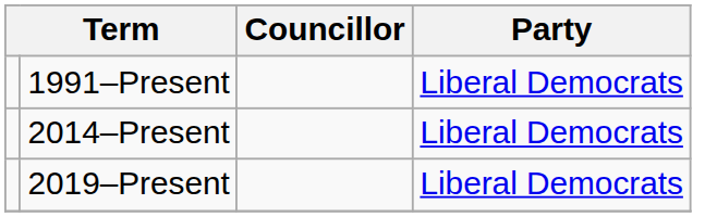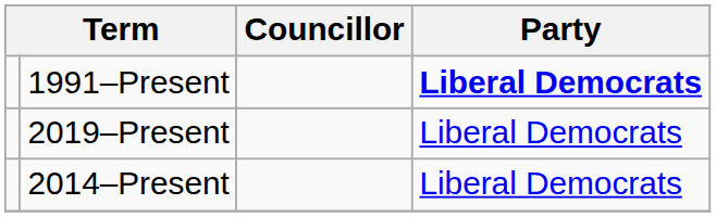1991–Present | Party: normal -> bold
rows swapped: 2014–Present <-> 2019–Present
